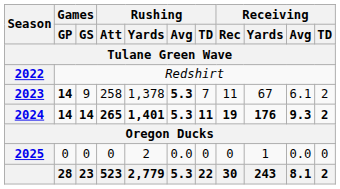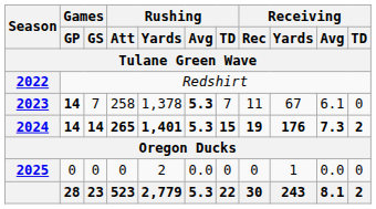2023 | Games / GS / Tulane Green Wave: 9 -> 7
2023 | Receiving / TD / Tulane Green Wave: 2 -> 0
2024 | Rushing / TD / Tulane Green Wave: 11 -> 15
2024 | Receiving / Avg / Tulane Green Wave: 9.3 -> 7.3
